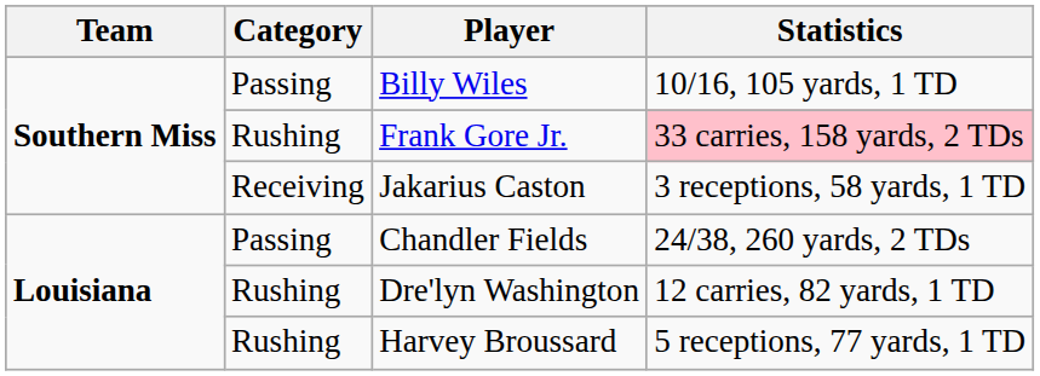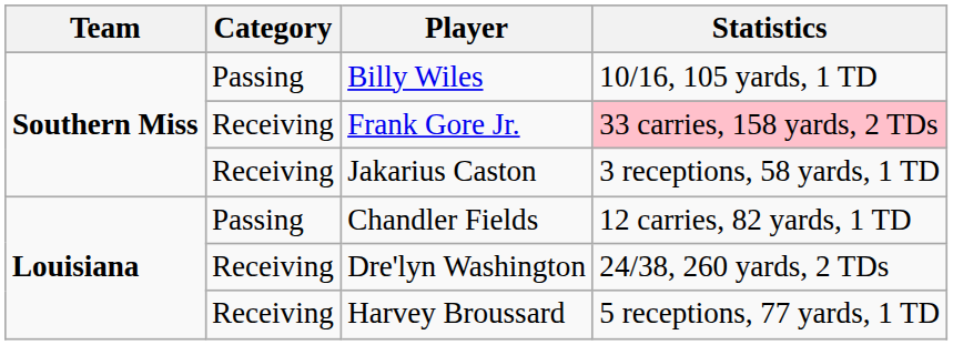Frank Gore Jr. | Category: Rushing -> Receiving
Chandler Fields | Statistics: 24/38, 260 yards, 2 TDs -> 12 carries, 82 yards, 1 TD
Dre'lyn Washington | Category: Rushing -> Receiving
Dre'lyn Washington | Statistics: 12 carries, 82 yards, 1 TD -> 24/38, 260 yards, 2 TDs
Harvey Broussard | Category: Rushing -> Receiving
